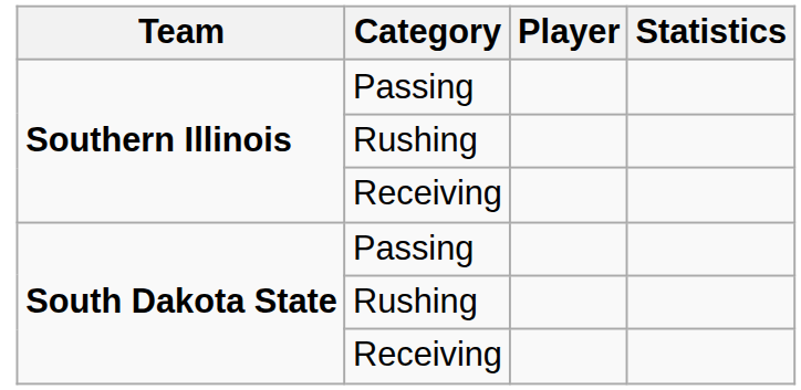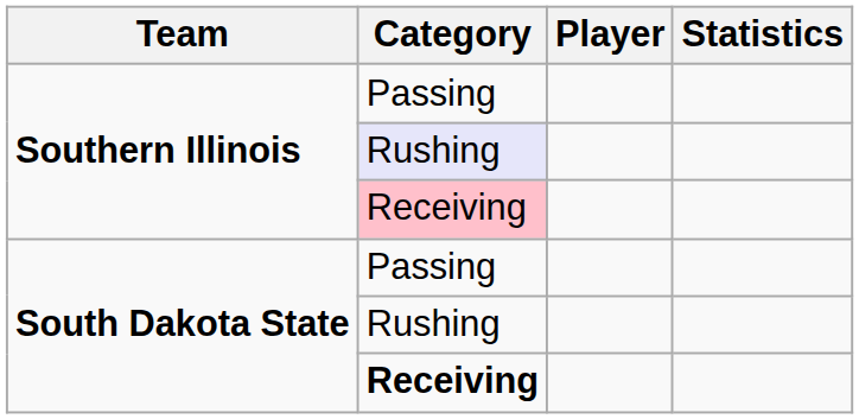Southern Illinois / Rushing | Category: no background -> lavender background
Southern Illinois / Receiving | Category: no background -> pink background
South Dakota State / Receiving | Category: normal -> bold
